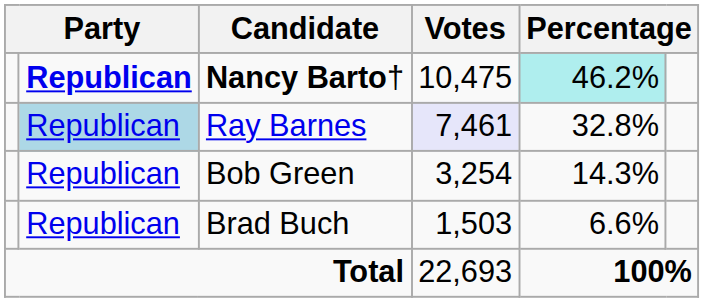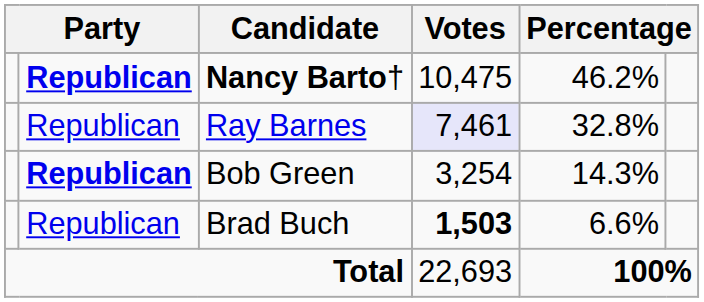Nancy Barto† | column 5: paleturquoise background -> no background
Ray Barnes | column 2: lightblue background -> no background
Bob Green | column 2: normal -> bold
Brad Buch | Votes: normal -> bold
